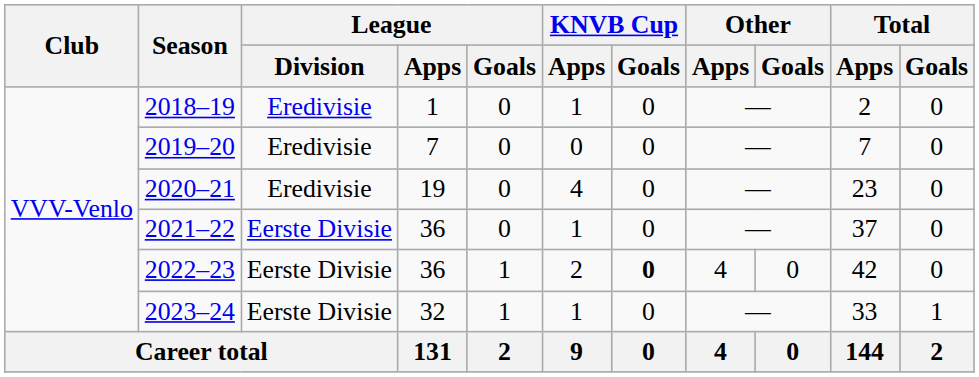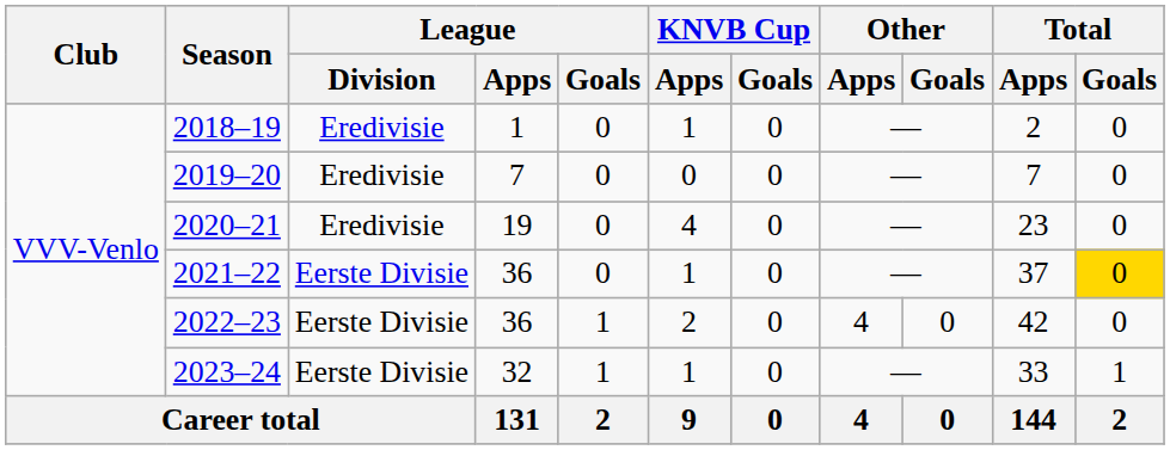2021–22 | Total / Goals: no background -> gold background
2022–23 | KNVB Cup / Goals: bold -> normal
